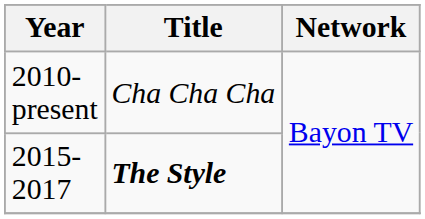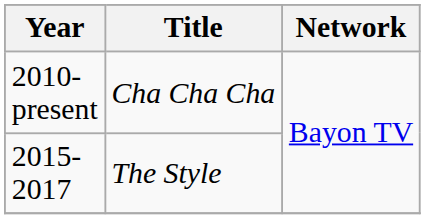2015- 2017 | Title: bold -> normal
